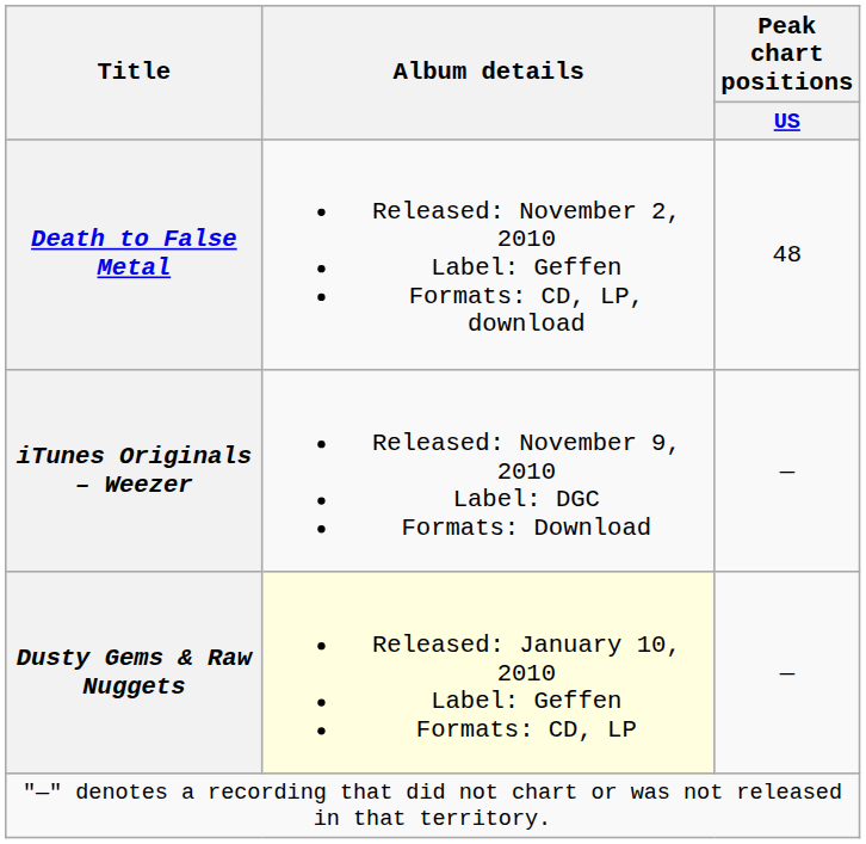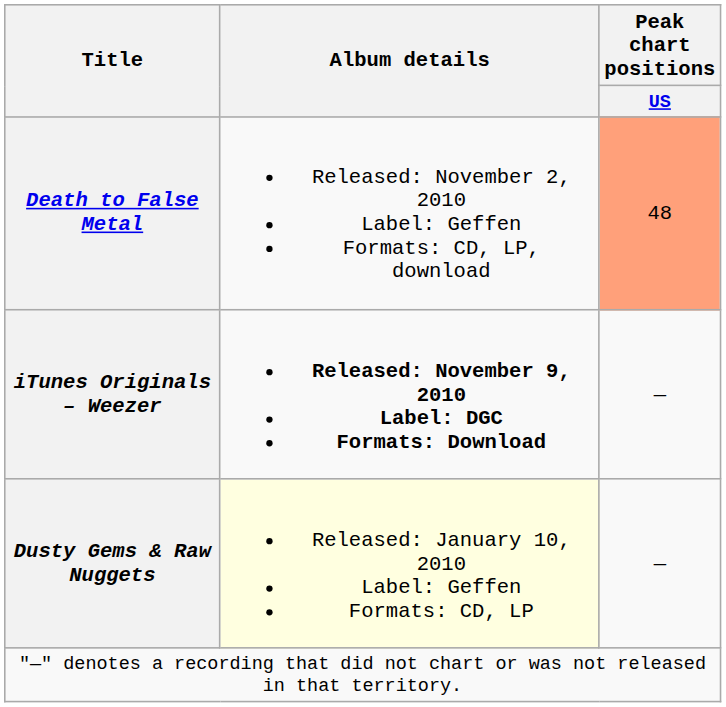Death to False Metal | Peak chart positions / US: no background -> lightsalmon background
iTunes Originals – Weezer | Album details: normal -> bold
